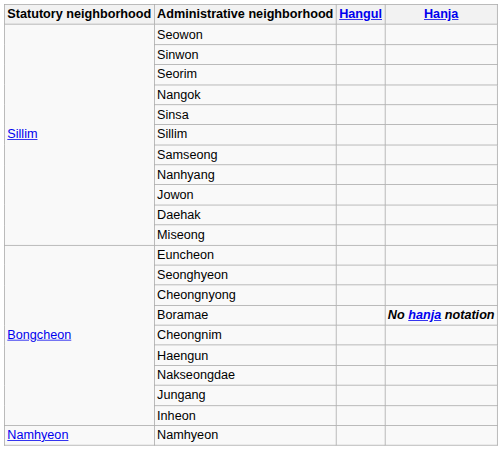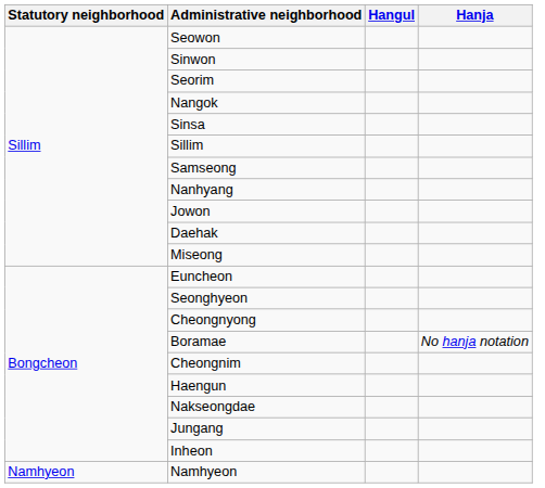Boramae | Hanja: bold -> normal
